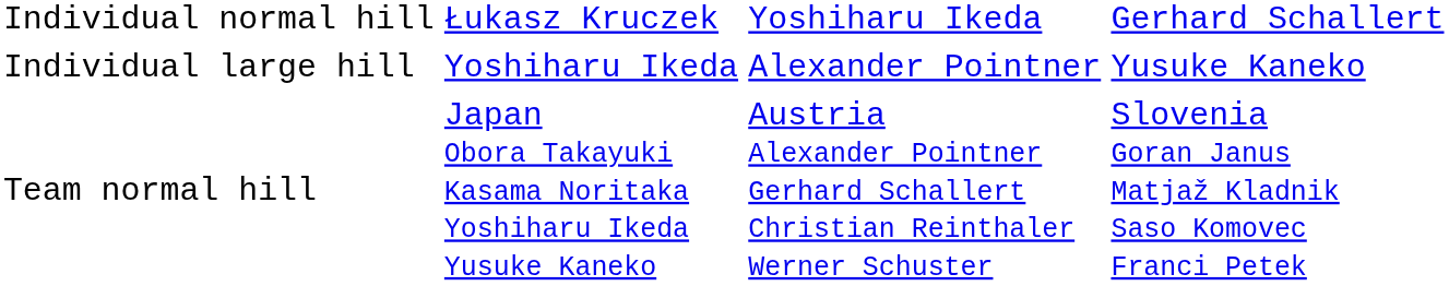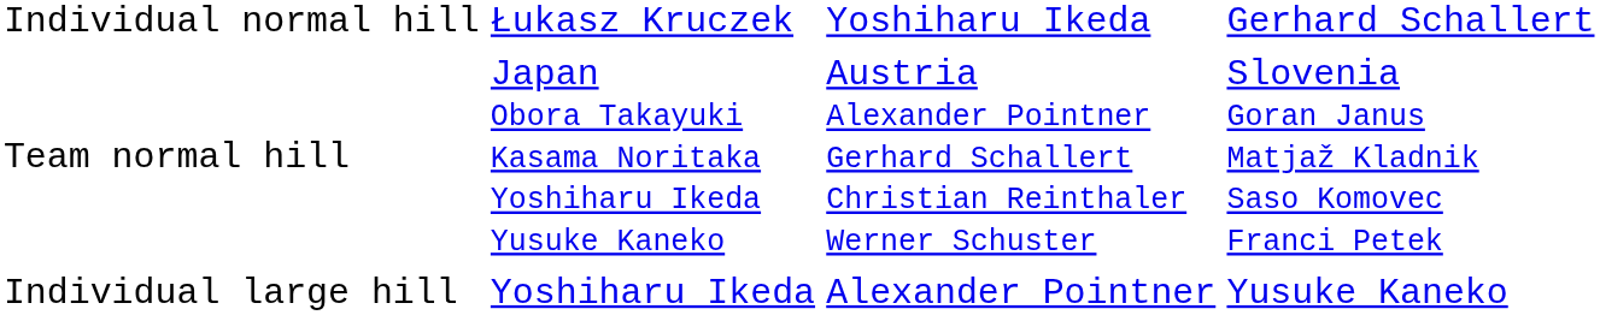rows swapped: Individual large hill <-> Team normal hill
